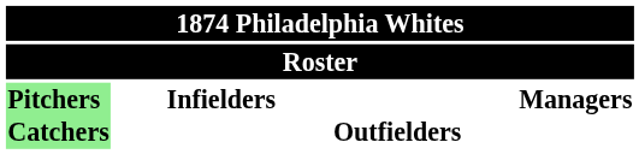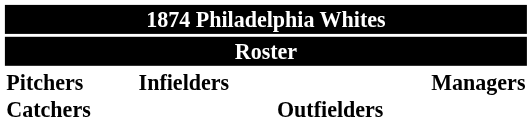Pitchers Catchers | column 1: lightgreen background -> no background
